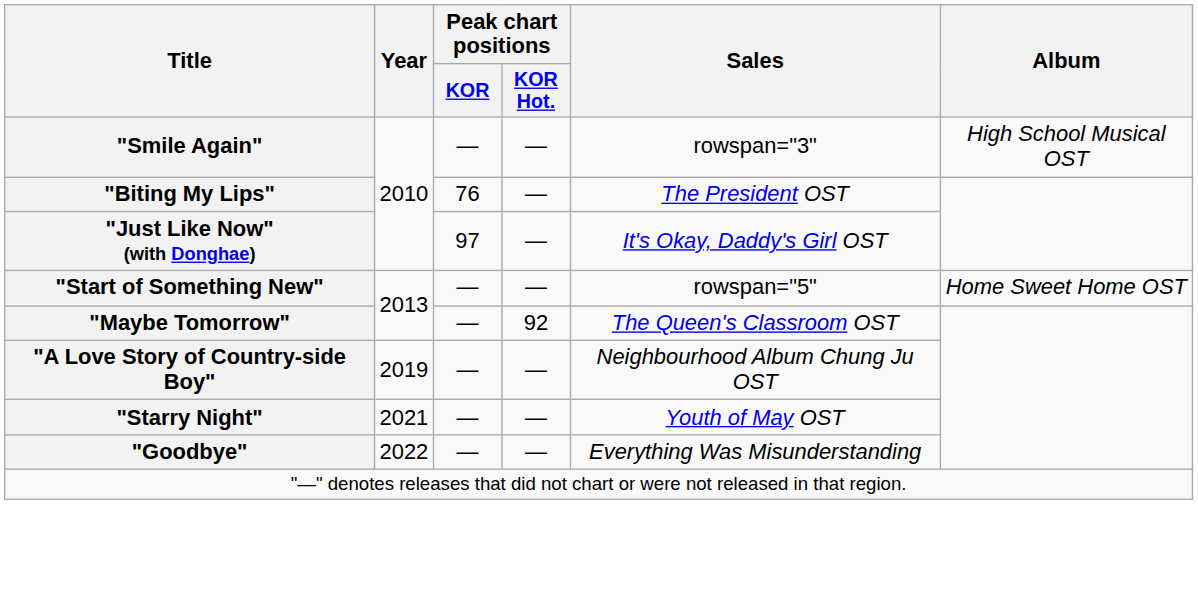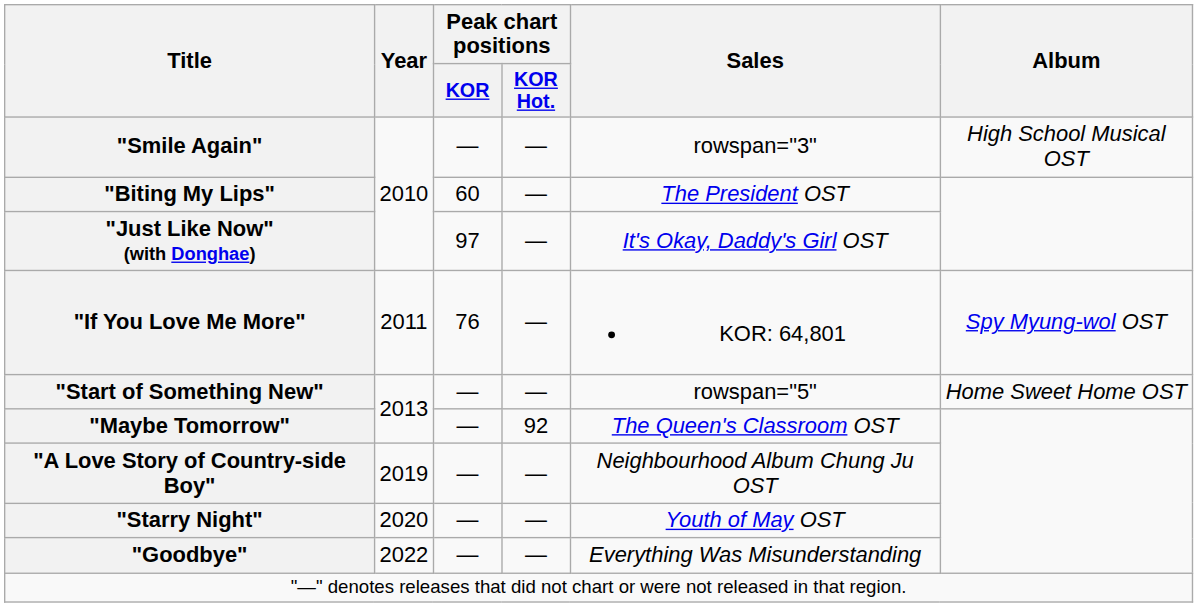"Biting My Lips" | Peak chart positions / KOR: 76 -> 60
+ row: "If You Love Me More" | 2011 | 76 | — | KOR: 64,801 | Spy Myung-wol OST
"Starry Night" | Year: 2021 -> 2020
